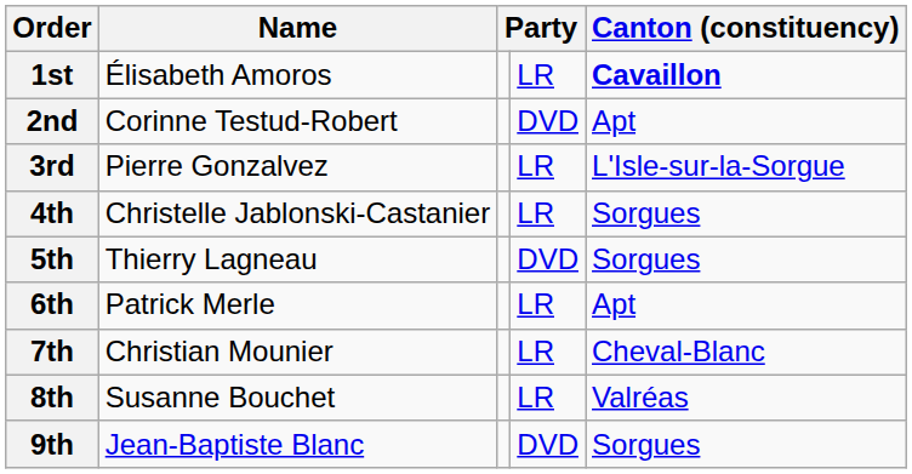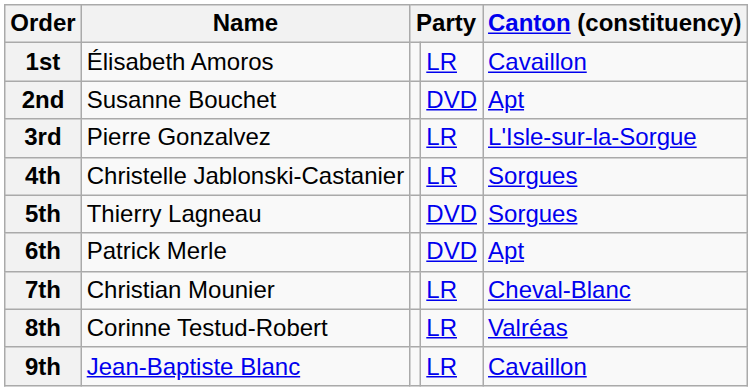1st | Canton (constituency): bold -> normal
2nd | Name: Corinne Testud-Robert -> Susanne Bouchet
6th | column 4: LR -> DVD
8th | Name: Susanne Bouchet -> Corinne Testud-Robert
9th | column 4: DVD -> LR
9th | Canton (constituency): Sorgues -> Cavaillon
